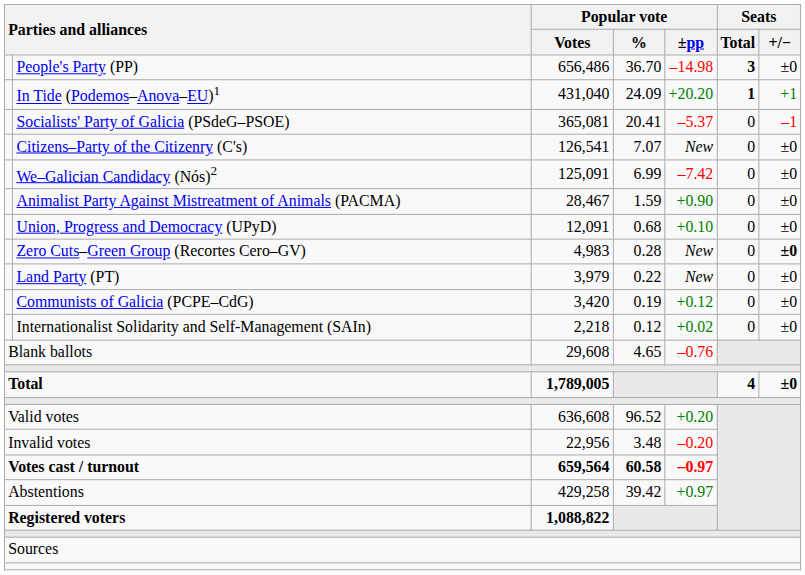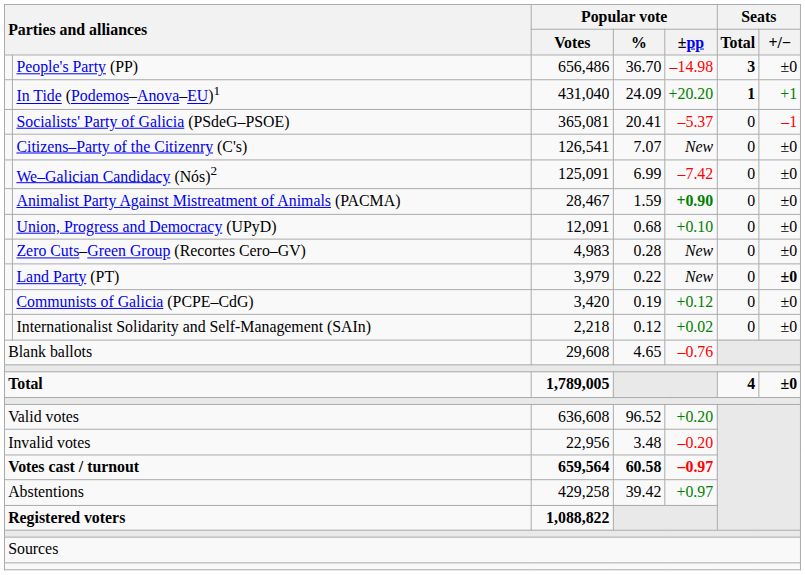Animalist Party Against Mistreatment of Animals (PACMA) | Popular vote / ±pp: normal -> bold
Zero Cuts–Green Group (Recortes Cero–GV) | Seats / +/−: bold -> normal
Land Party (PT) | Seats / +/−: normal -> bold
